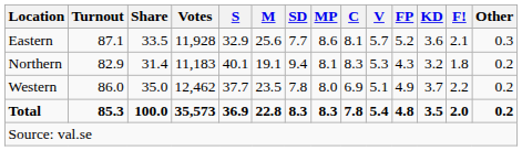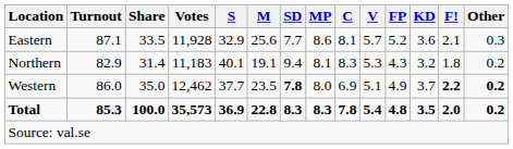Western | SD: normal -> bold
Western | F!: normal -> bold
Western | Other: normal -> bold
